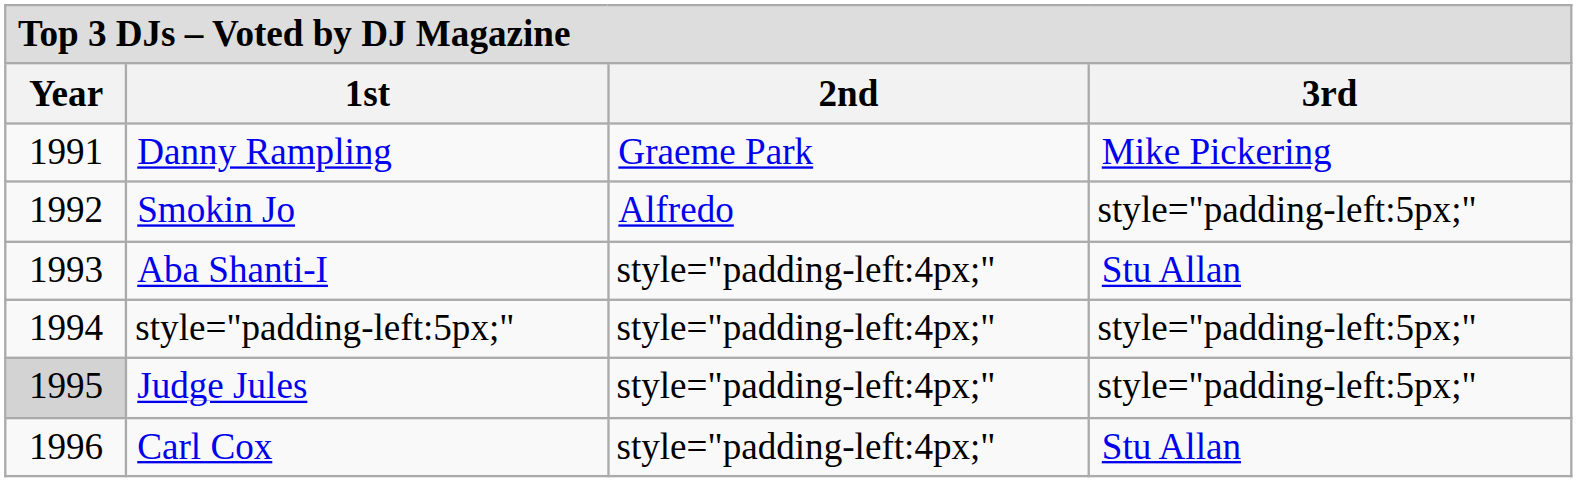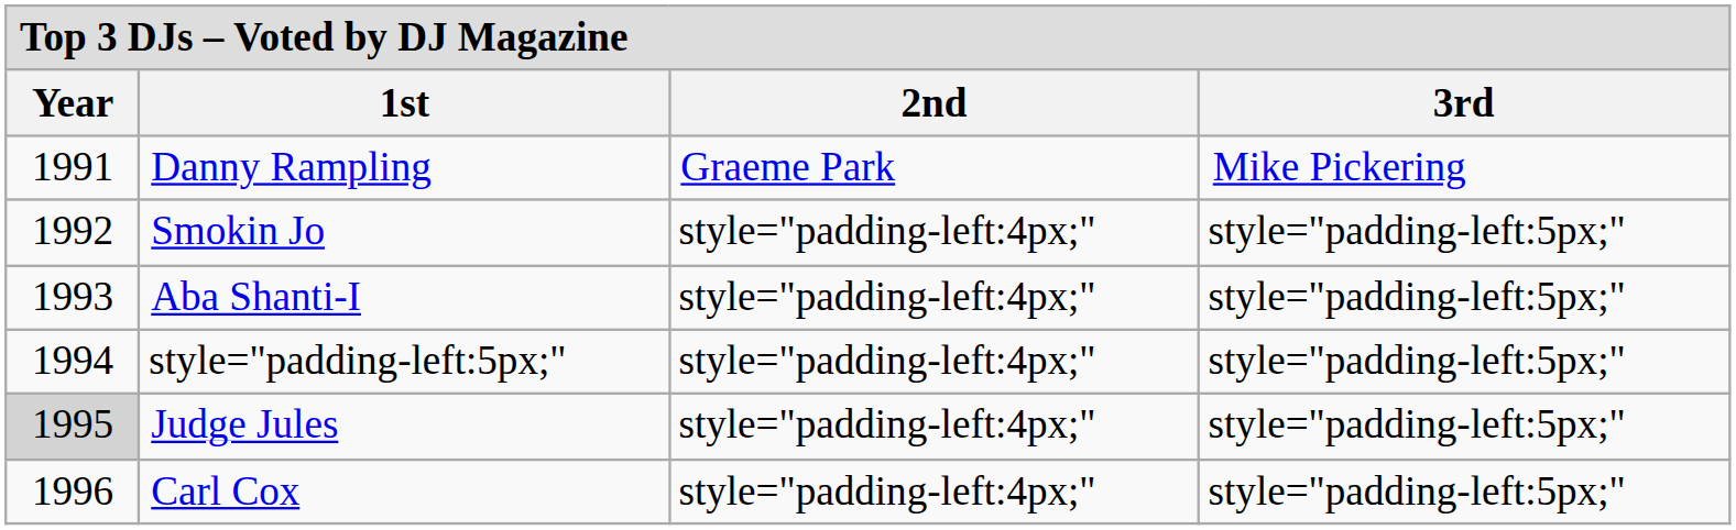Smokin Jo | 2nd: Alfredo -> style="padding-left:4px;"
Aba Shanti-I | 3rd: Stu Allan -> style="padding-left:5px;"
Carl Cox | 3rd: Stu Allan -> style="padding-left:5px;"
